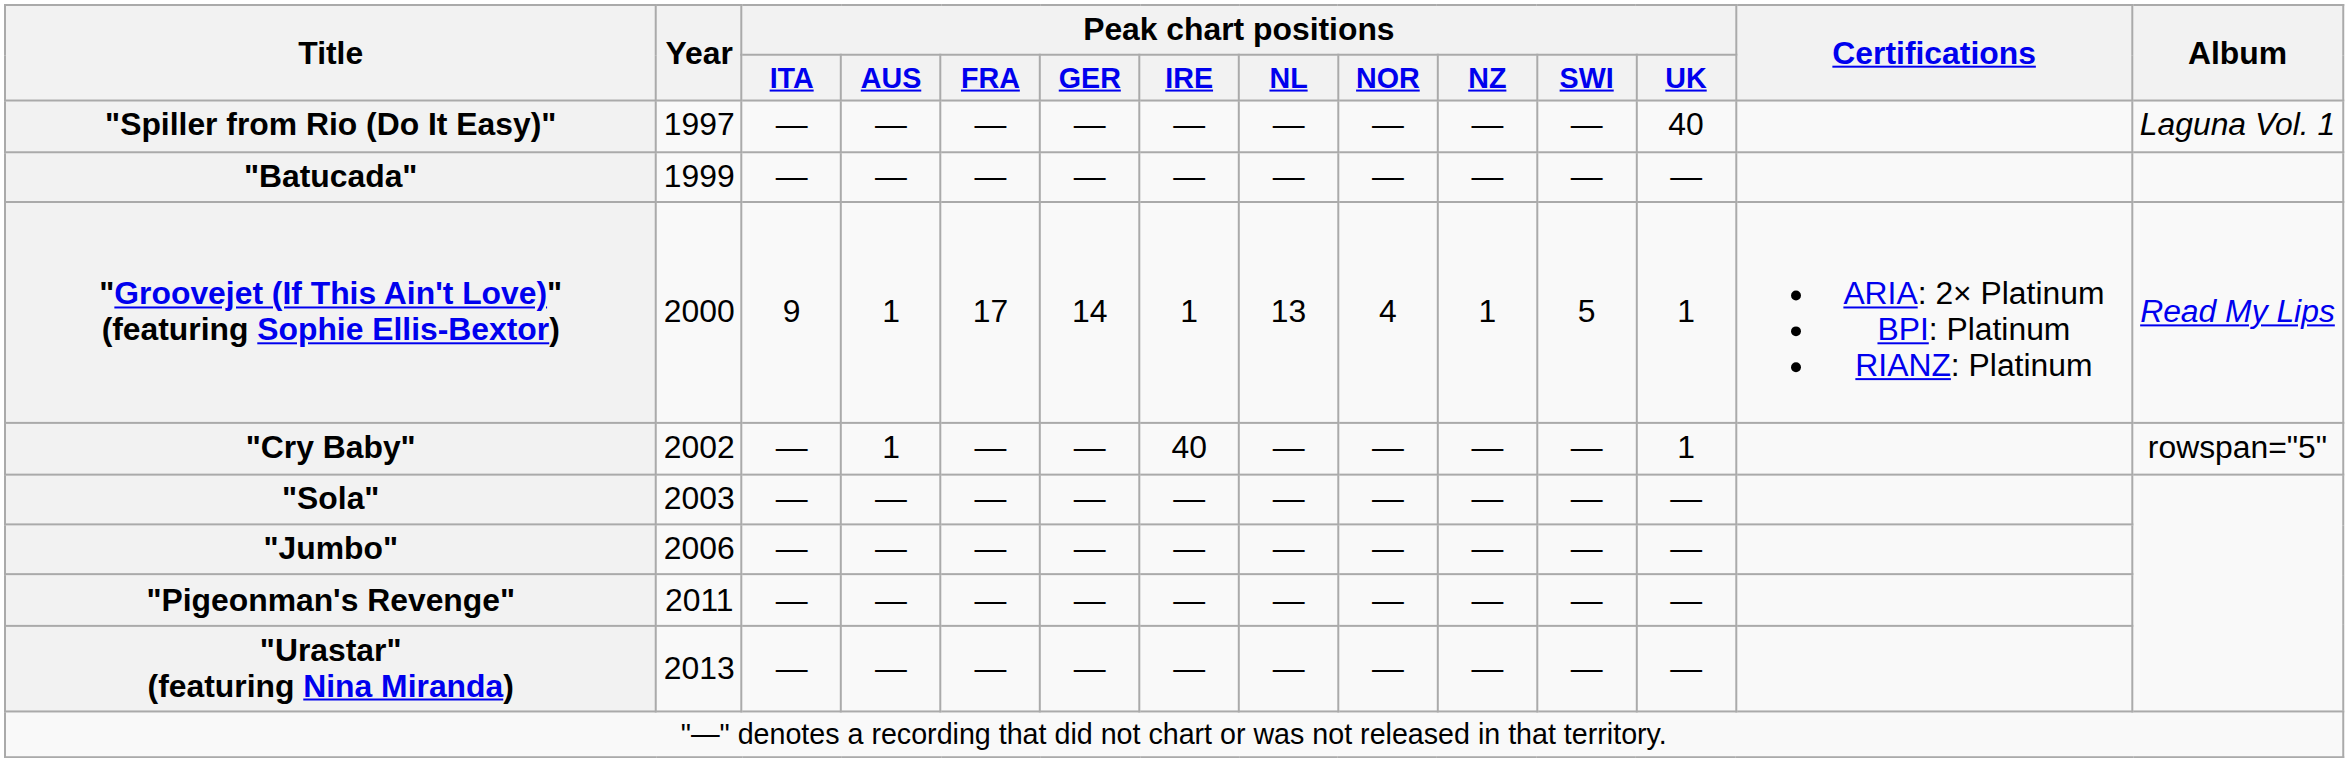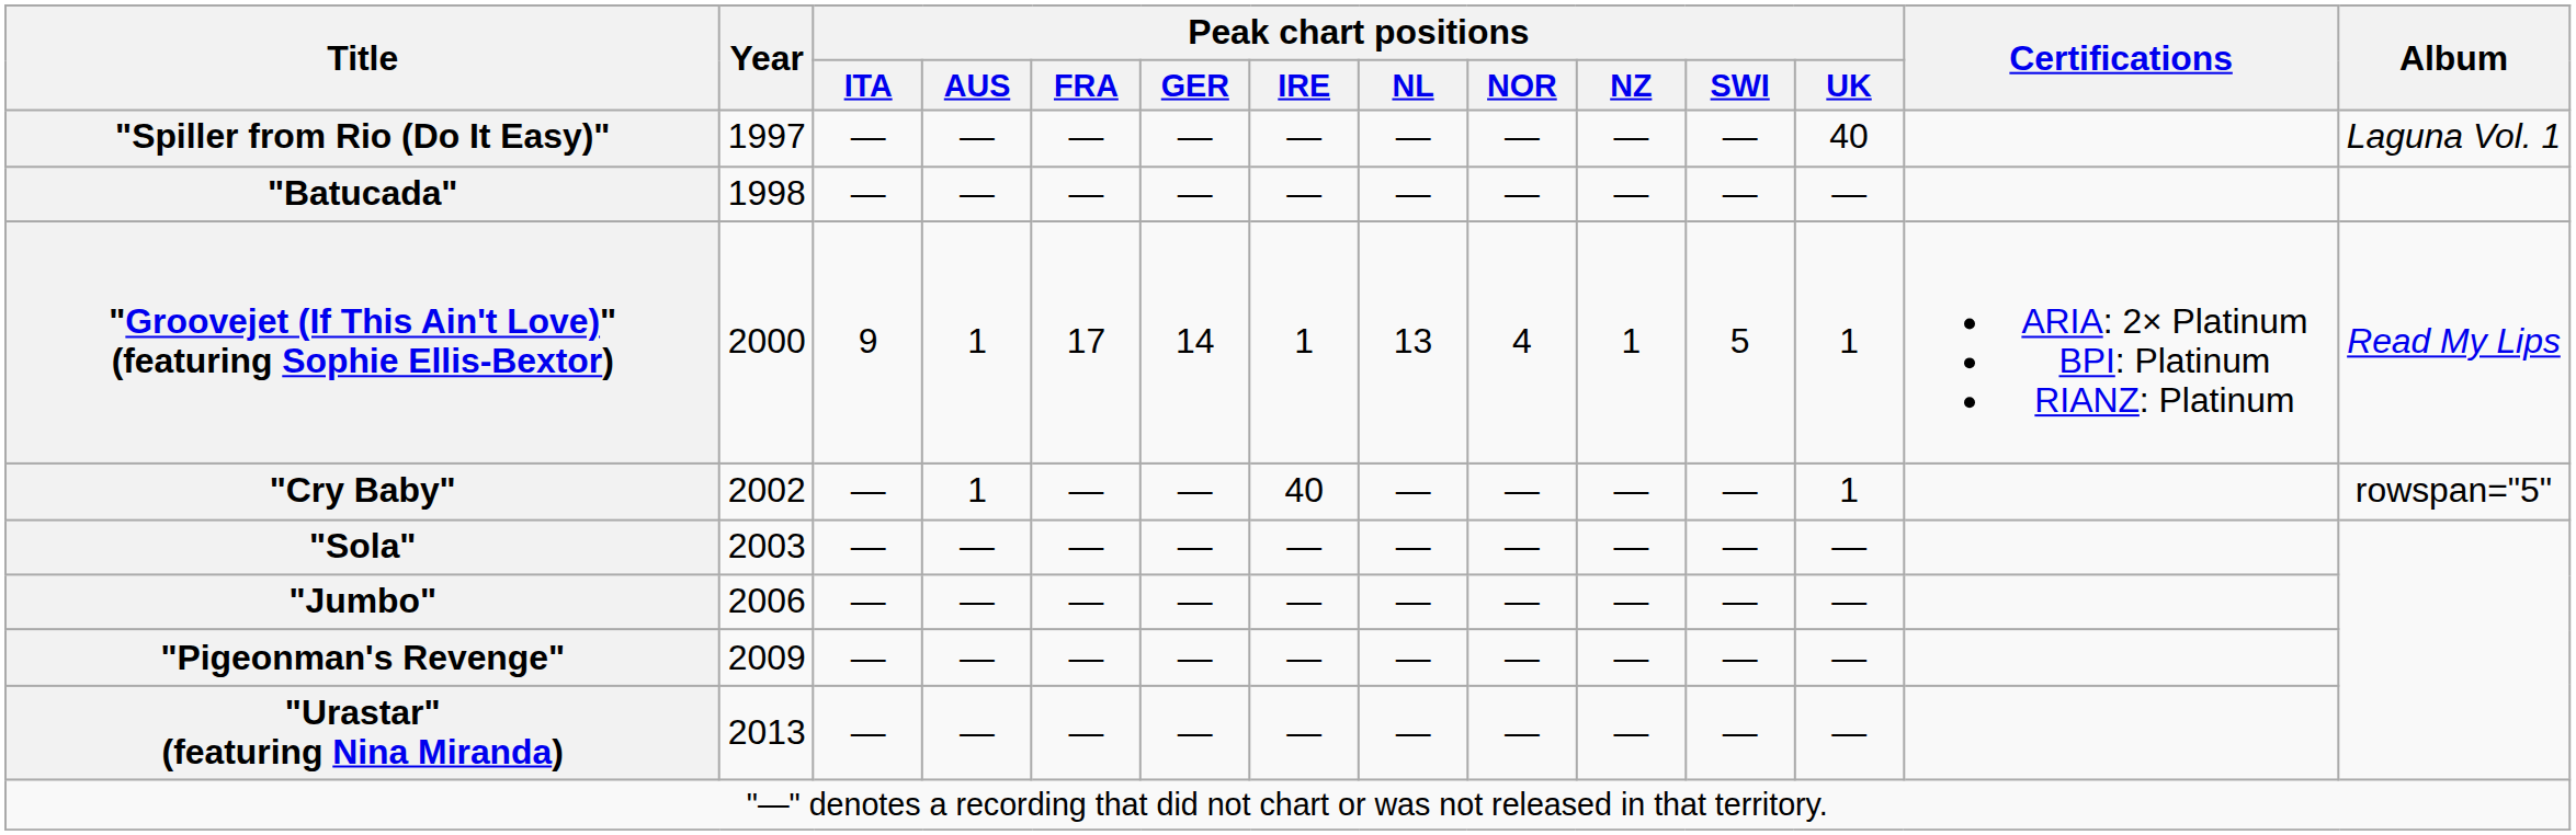"Batucada" | Year: 1999 -> 1998
"Pigeonman's Revenge" | Year: 2011 -> 2009
